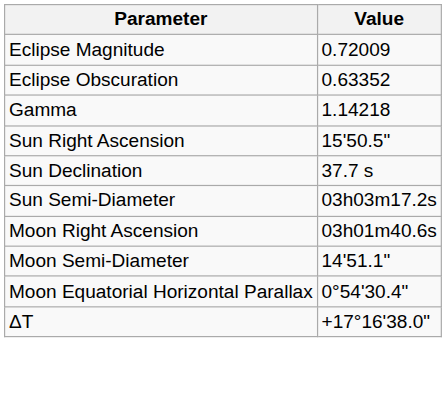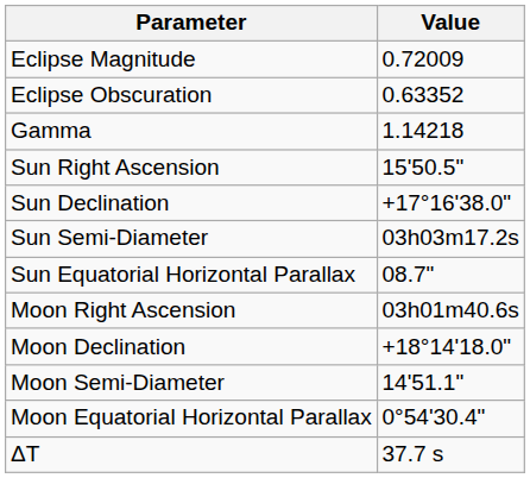Sun Declination | Value: 37.7 s -> +17°16'38.0"
+ row: Sun Equatorial Horizontal Parallax | 08.7"
+ row: Moon Declination | +18°14'18.0"
ΔT | Value: +17°16'38.0" -> 37.7 s
